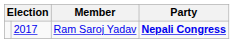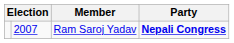Ram Saroj Yadav | column 2: 2017 -> 2007
